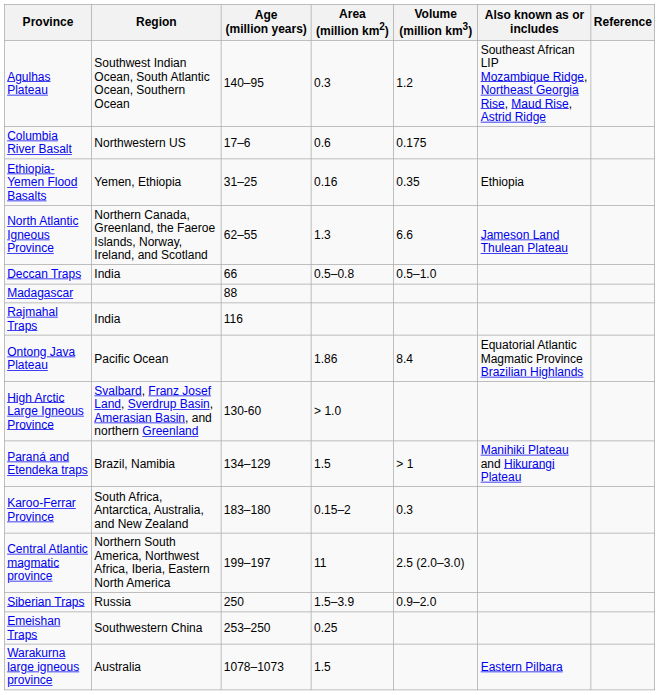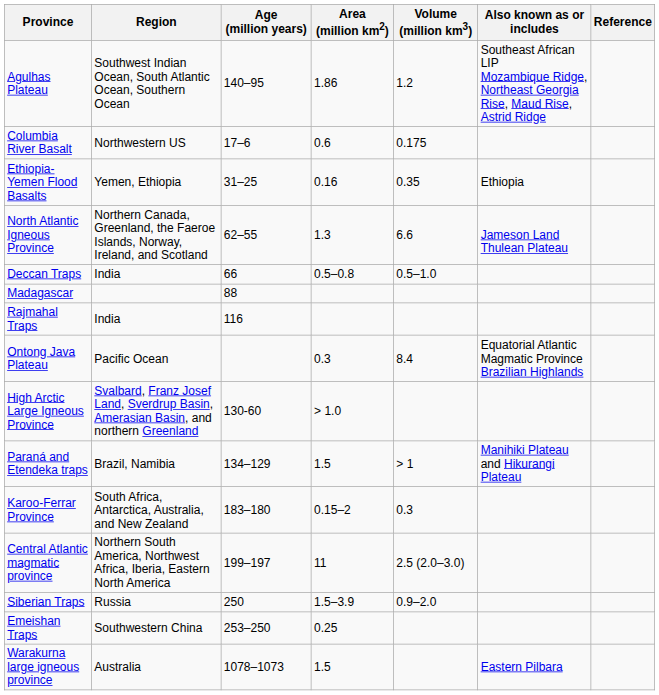Agulhas Plateau | Area (million km2): 0.3 -> 1.86
Ontong Java Plateau | Area (million km2): 1.86 -> 0.3
